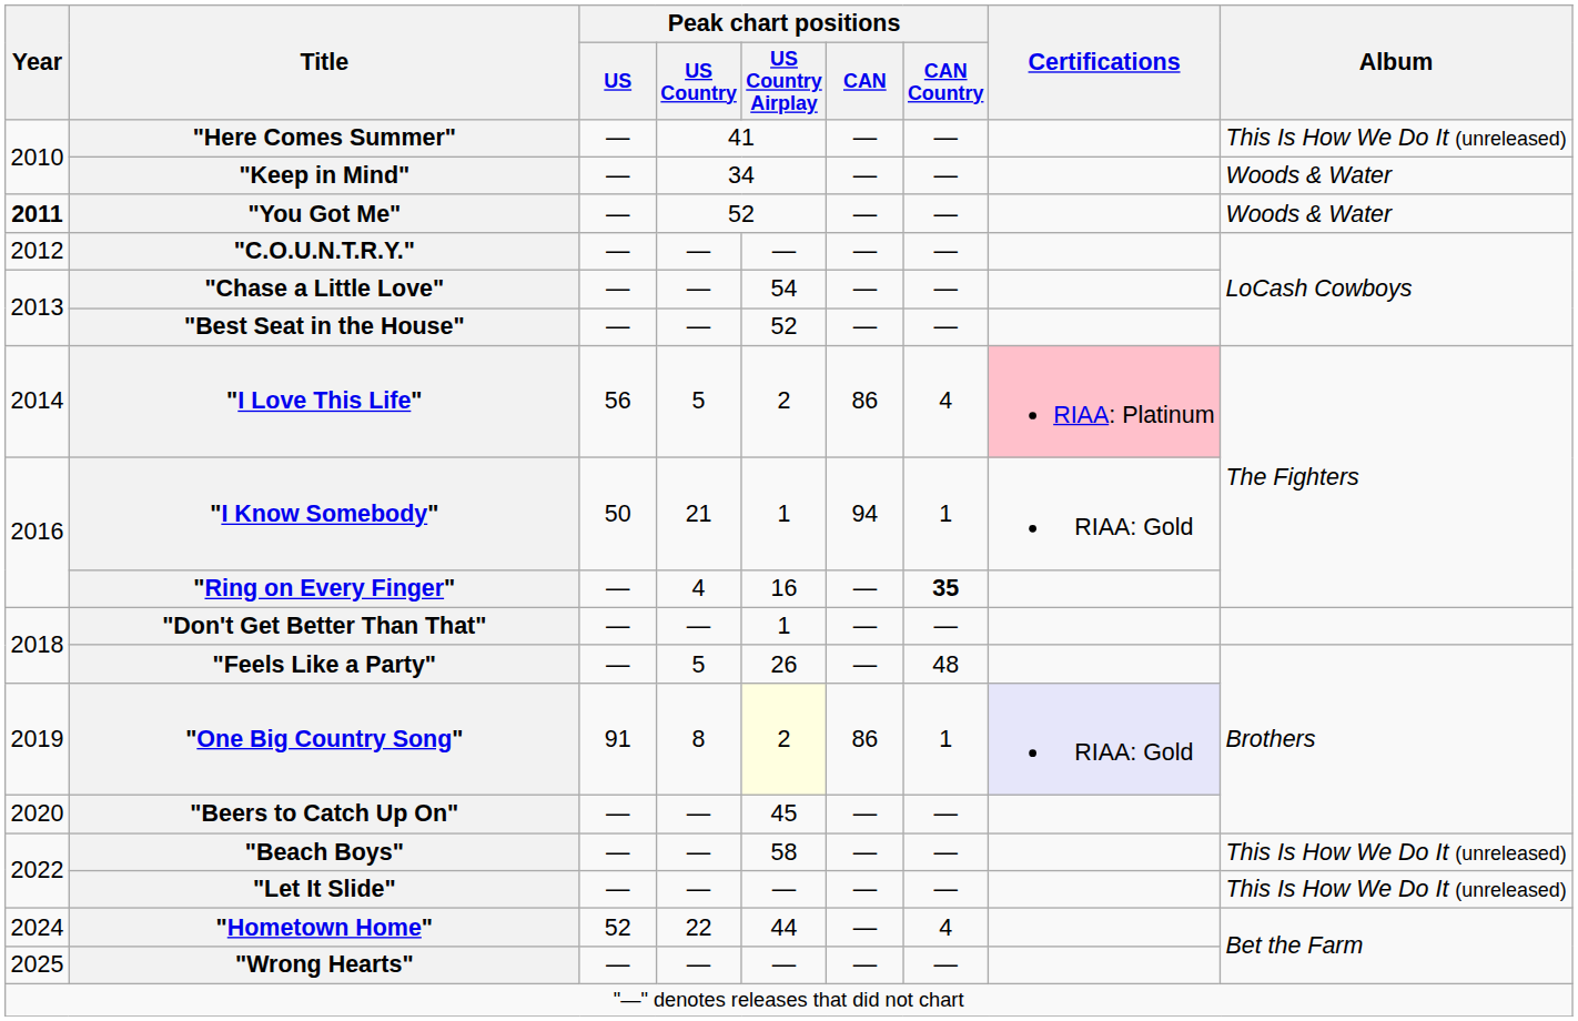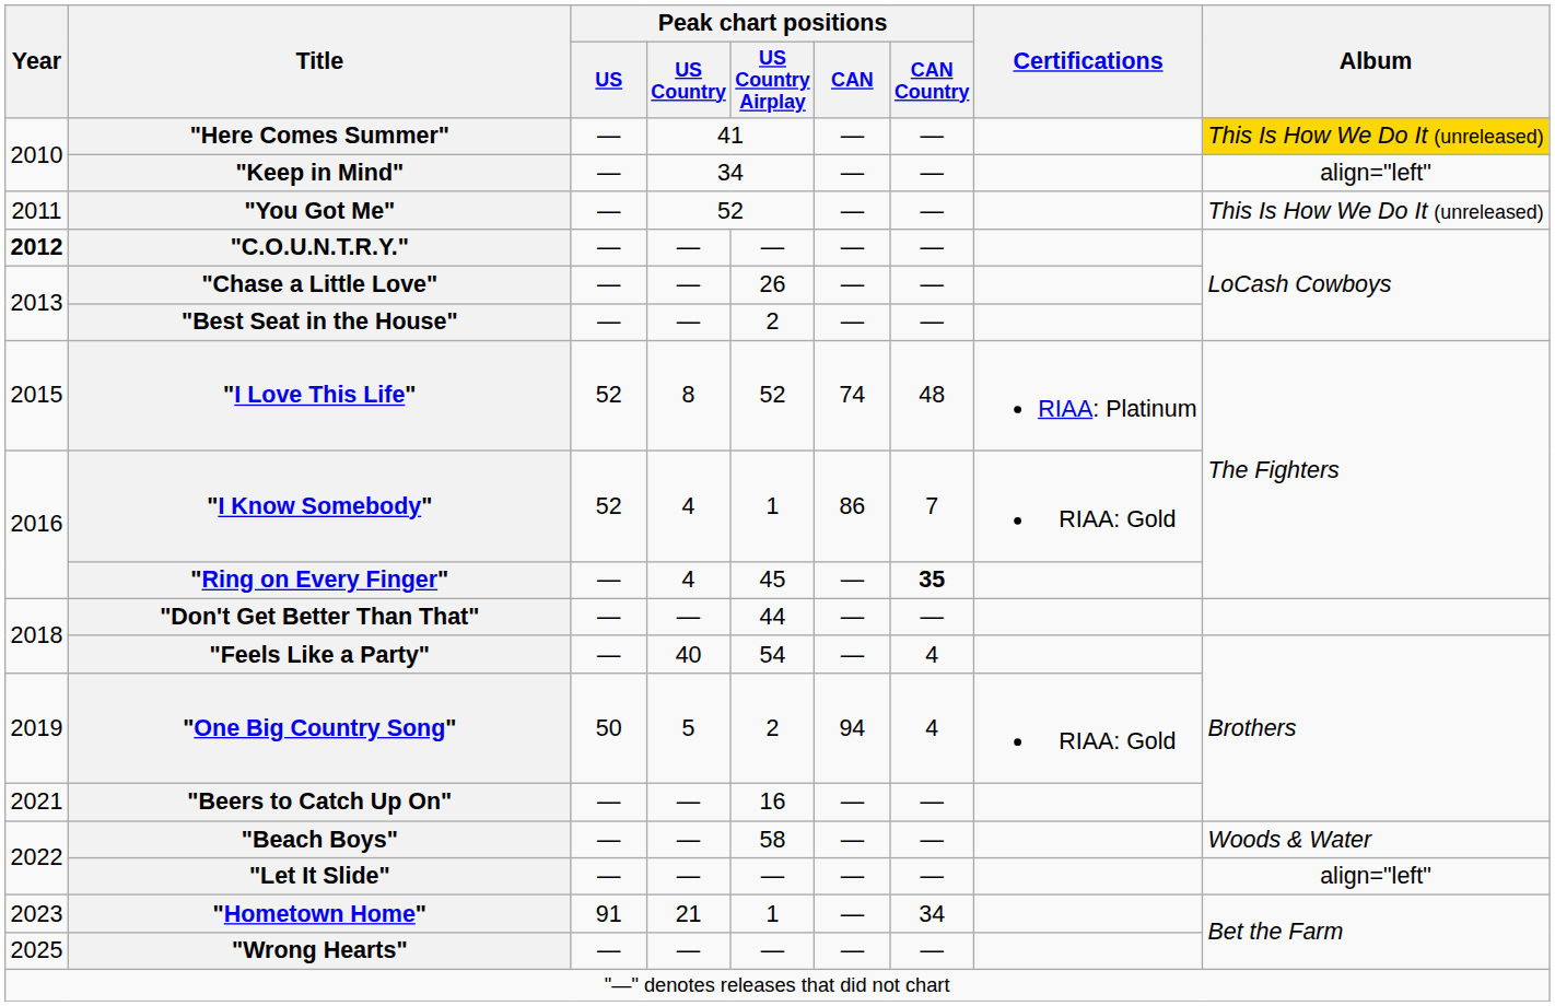"Here Comes Summer" | Album: no background -> gold background
"Keep in Mind" | Album: Woods & Water -> align="left"
"You Got Me" | Year: bold -> normal
"You Got Me" | Album: Woods & Water -> This Is How We Do It (unreleased)
"C.O.U.N.T.R.Y." | Year: normal -> bold
"Chase a Little Love" | Peak chart positions / US Country Airplay: 54 -> 26
"Best Seat in the House" | Peak chart positions / US Country Airplay: 52 -> 2
"I Love This Life" | Year: 2014 -> 2015
"I Love This Life" | Peak chart positions / US: 56 -> 52
"I Love This Life" | Peak chart positions / US Country: 5 -> 8
"I Love This Life" | Peak chart positions / US Country Airplay: 2 -> 52
"I Love This Life" | Peak chart positions / CAN: 86 -> 74
"I Love This Life" | Peak chart positions / CAN Country: 4 -> 48
"I Love This Life" | Certifications: pink background -> no background
"I Know Somebody" | Peak chart positions / US: 50 -> 52
"I Know Somebody" | Peak chart positions / US Country: 21 -> 4
"I Know Somebody" | Peak chart positions / CAN: 94 -> 86
"I Know Somebody" | Peak chart positions / CAN Country: 1 -> 7
"Ring on Every Finger" | Peak chart positions / US Country Airplay: 16 -> 45
"Don't Get Better Than That" | Peak chart positions / US Country Airplay: 1 -> 44
"Feels Like a Party" | Peak chart positions / US Country: 5 -> 40
"Feels Like a Party" | Peak chart positions / US Country Airplay: 26 -> 54
"Feels Like a Party" | Peak chart positions / CAN Country: 48 -> 4
"One Big Country Song" | Peak chart positions / US: 91 -> 50
"One Big Country Song" | Peak chart positions / US Country: 8 -> 5
"One Big Country Song" | Peak chart positions / US Country Airplay: lightyellow background -> no background
"One Big Country Song" | Peak chart positions / CAN: 86 -> 94
"One Big Country Song" | Peak chart positions / CAN Country: 1 -> 4
"One Big Country Song" | Certifications: lavender background -> no background
"Beers to Catch Up On" | Year: 2020 -> 2021
"Beers to Catch Up On" | Peak chart positions / US Country Airplay: 45 -> 16
"Beach Boys" | Album: This Is How We Do It (unreleased) -> Woods & Water
"Let It Slide" | Album: This Is How We Do It (unreleased) -> align="left"
"Hometown Home" | Year: 2024 -> 2023
"Hometown Home" | Peak chart positions / US: 52 -> 91
"Hometown Home" | Peak chart positions / US Country: 22 -> 21
"Hometown Home" | Peak chart positions / US Country Airplay: 44 -> 1
"Hometown Home" | Peak chart positions / CAN Country: 4 -> 34
